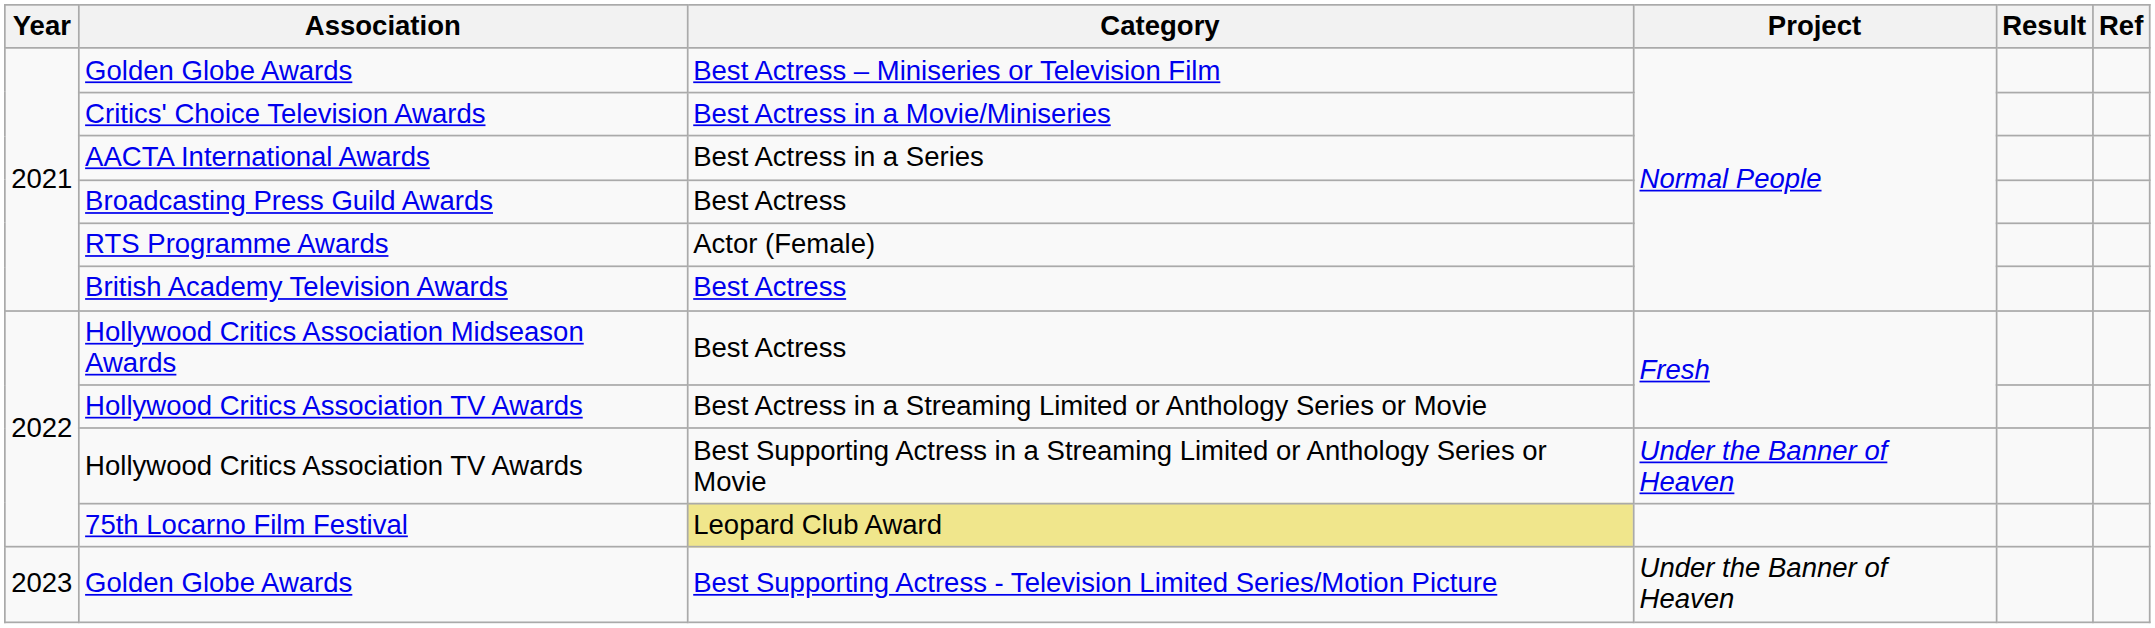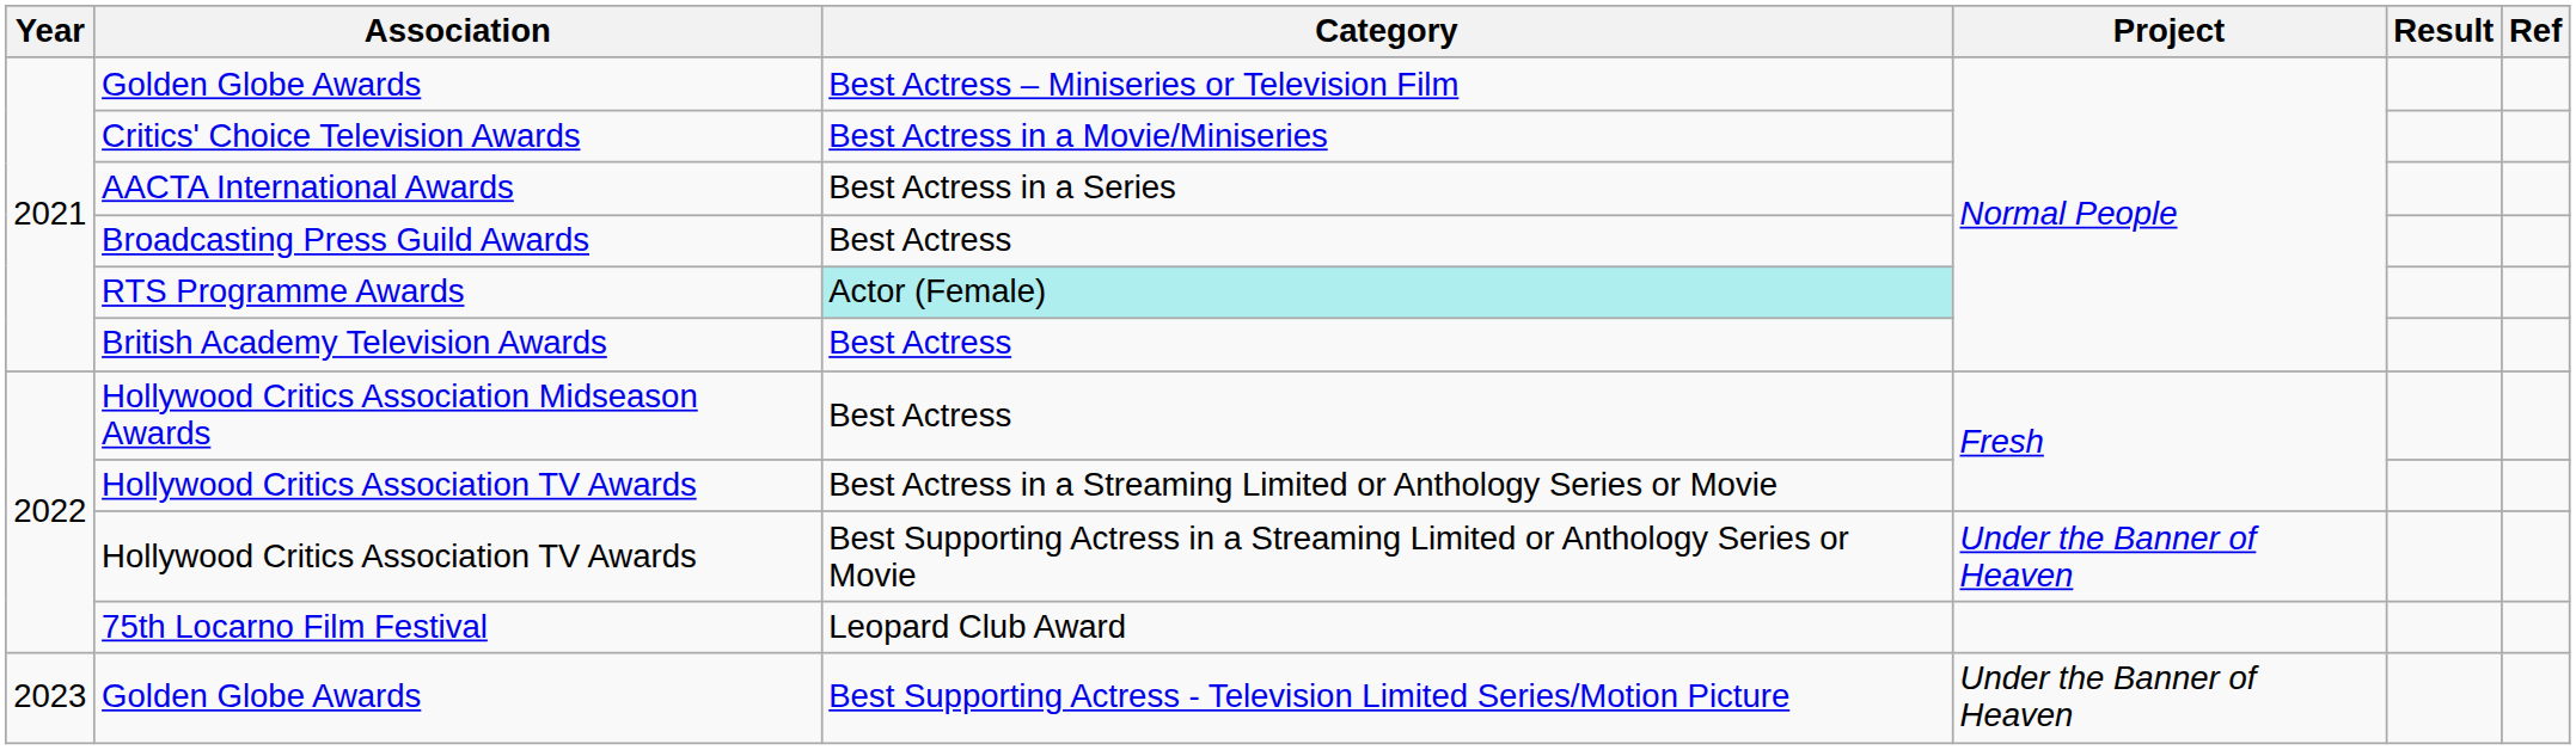RTS Programme Awards | Category: no background -> paleturquoise background
75th Locarno Film Festival | Category: khaki background -> no background
